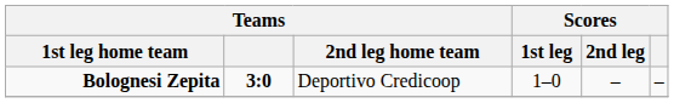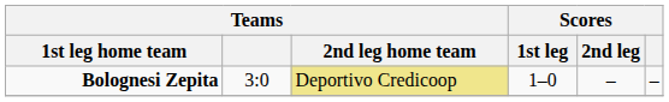Bolognesi Zepita | Teams: bold -> normal
Bolognesi Zepita | Teams / 2nd leg home team: no background -> khaki background
